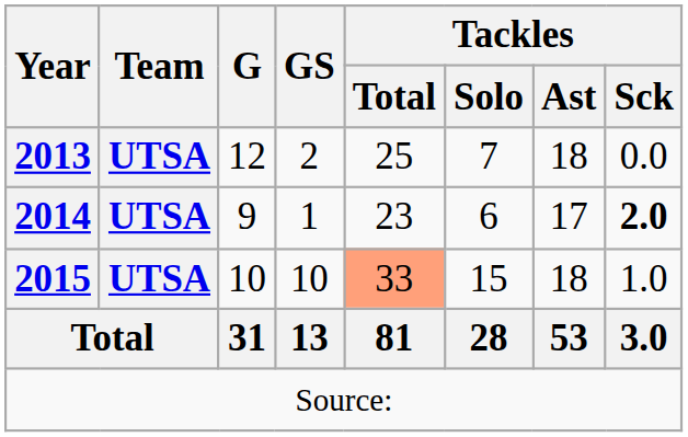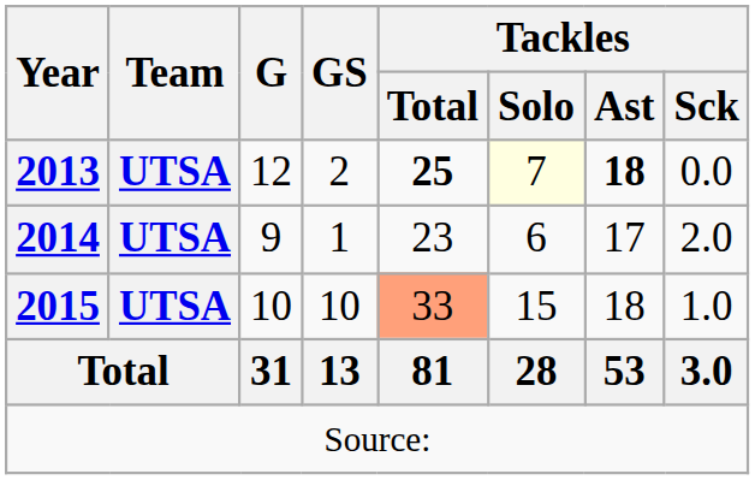2013 | Tackles / Total: normal -> bold
2013 | Tackles / Solo: no background -> lightyellow background
2013 | Tackles / Ast: normal -> bold
2014 | Tackles / Sck: bold -> normal
